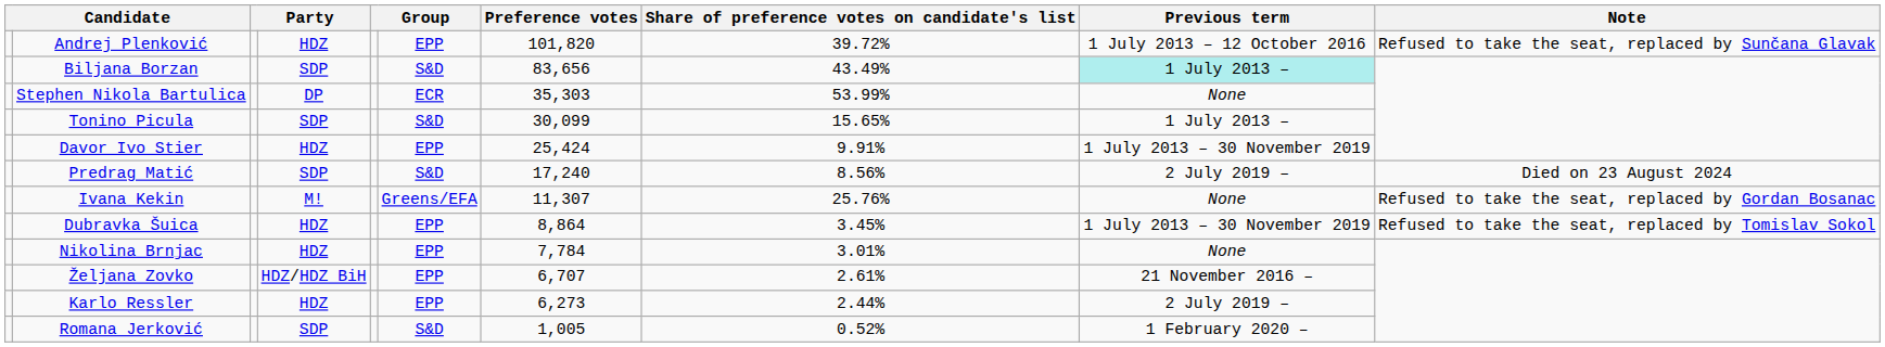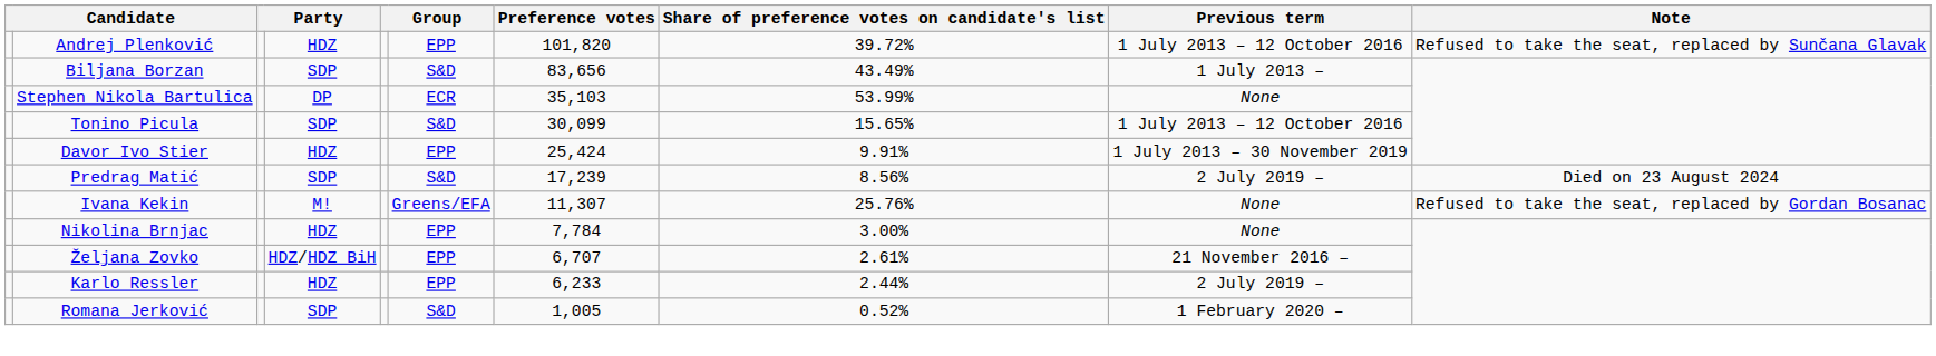Biljana Borzan | Previous term: paleturquoise background -> no background
Stephen Nikola Bartulica | Preference votes: 35,303 -> 35,103
Tonino Picula | Previous term: 1 July 2013 – -> 1 July 2013 – 12 October 2016
Predrag Matić | Preference votes: 17,240 -> 17,239
- row: Dubravka Šuica | HDZ | EPP | 8,864 | 3.45% | 1 July 2013 – 30 November 2019 | Refused to take the seat, replaced by Tomislav Sokol
Nikolina Brnjac | Share of preference votes on candidate's list: 3.01% -> 3.00%
Karlo Ressler | Preference votes: 6,273 -> 6,233
